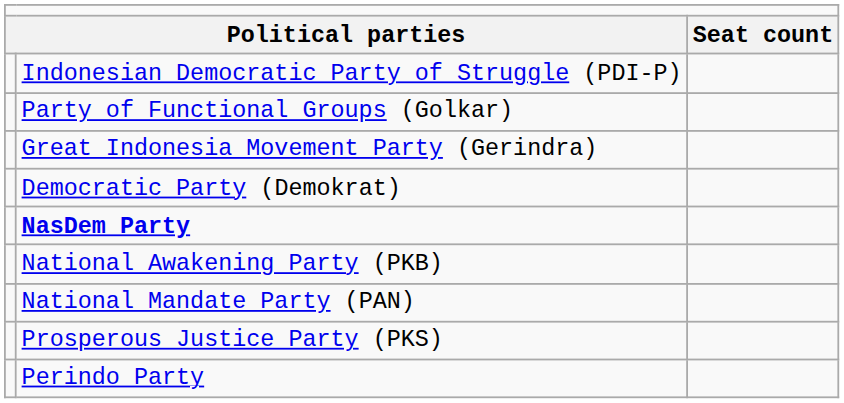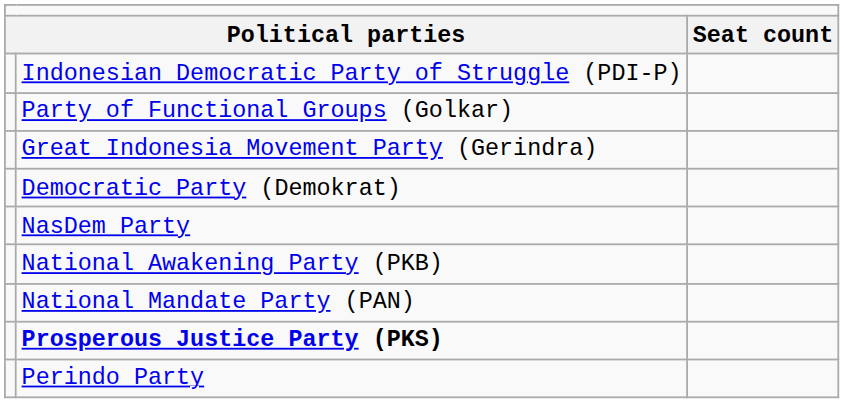NasDem Party | column 2: bold -> normal
Prosperous Justice Party (PKS) | column 2: normal -> bold
